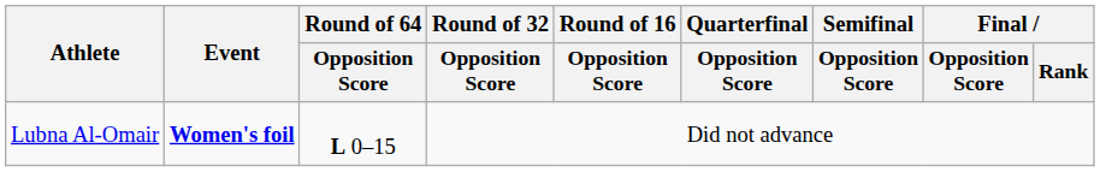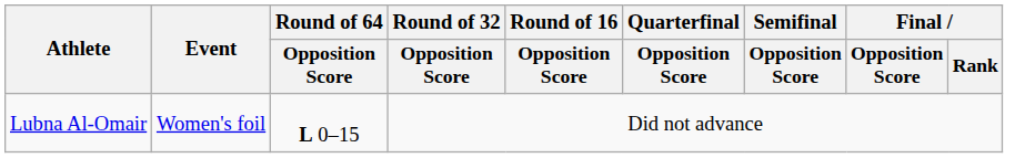Lubna Al-Omair | Event: bold -> normal
